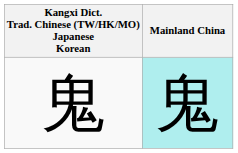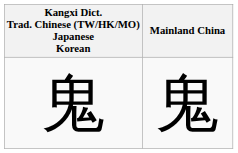row 2 | Mainland China: paleturquoise background -> no background
